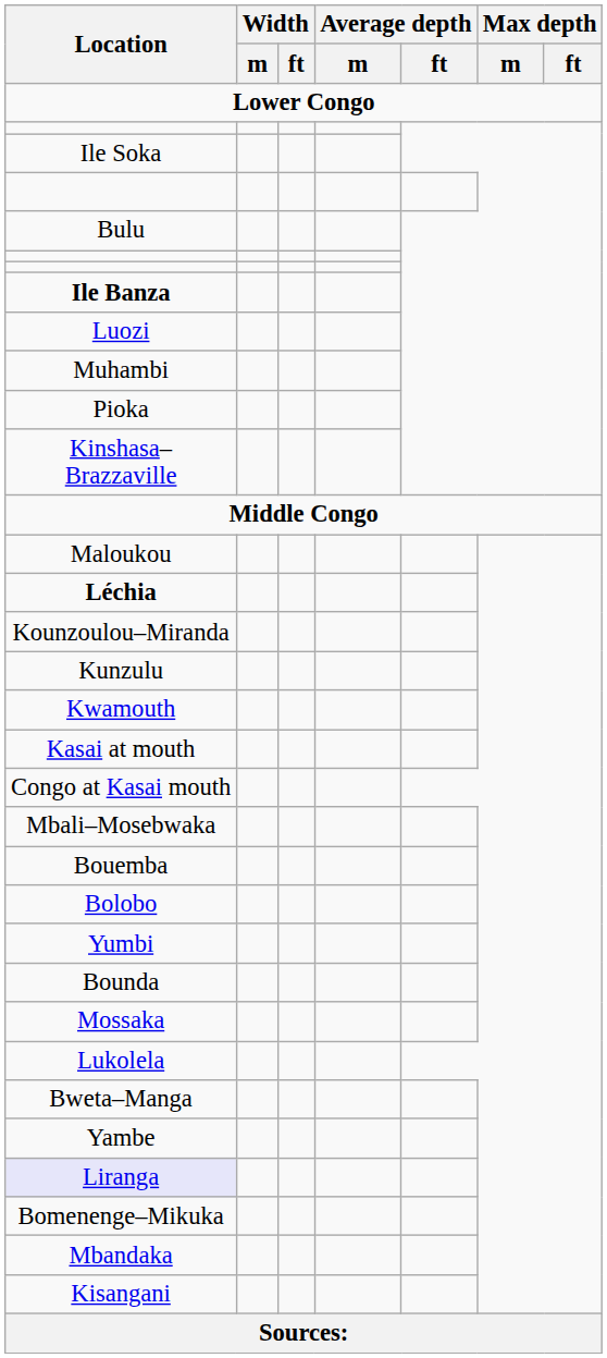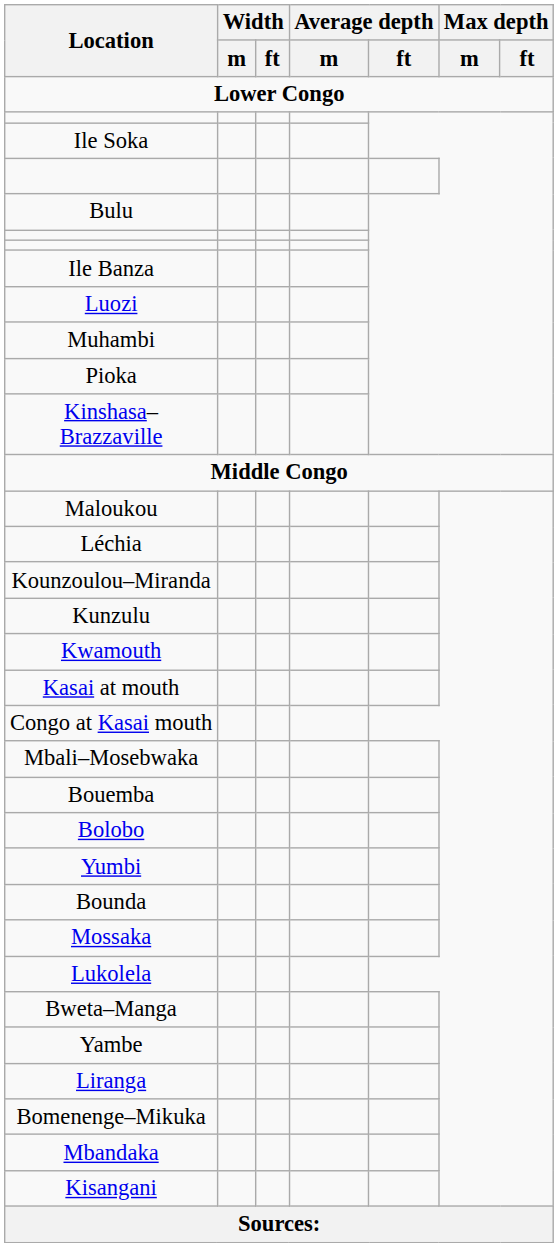Ile Banza | Location: bold -> normal
Léchia | Location: bold -> normal
Liranga | Location: lavender background -> no background
